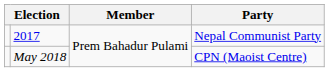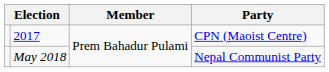2017 | Party: Nepal Communist Party -> CPN (Maoist Centre)
May 2018 | Party: CPN (Maoist Centre) -> Nepal Communist Party
